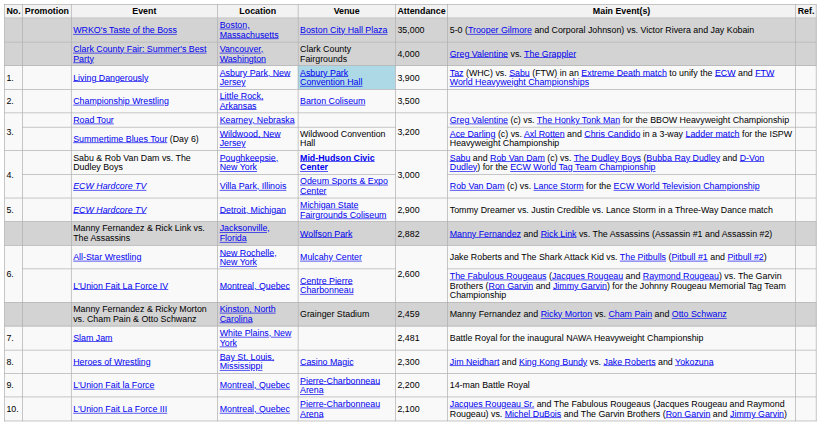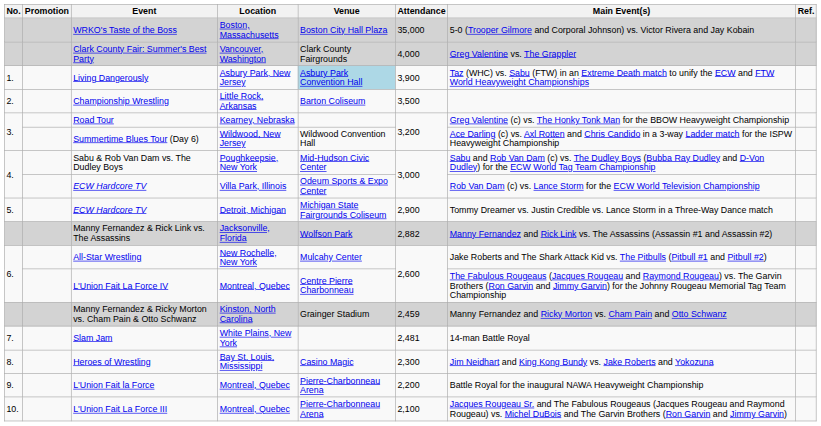Sabu & Rob Van Dam vs. The Dudley Boys | Venue: bold -> normal
Slam Jam | Main Event(s): Battle Royal for the inaugural NAWA Heavyweight Championship -> 14-man Battle Royal
L'Union Fait la Force | Main Event(s): 14-man Battle Royal -> Battle Royal for the inaugural NAWA Heavyweight Championship
